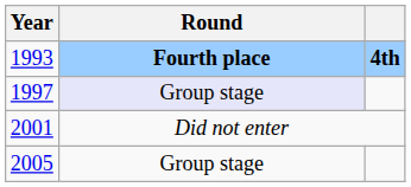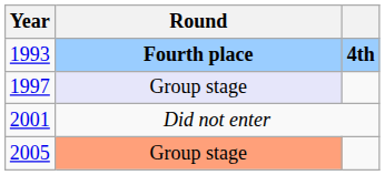2005 | Round: no background -> lightsalmon background
